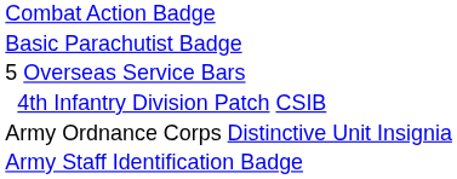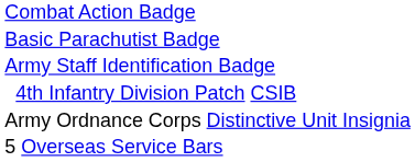row 3 | column 1: 5 Overseas Service Bars -> Army Staff Identification Badge
row 6 | column 1: Army Staff Identification Badge -> 5 Overseas Service Bars
